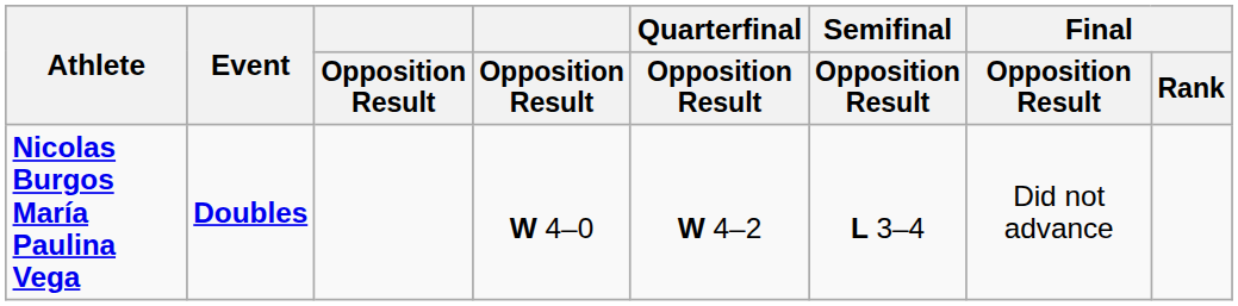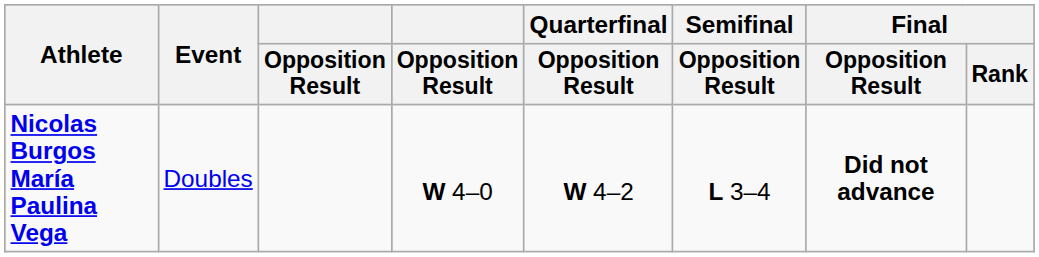Nicolas Burgos María Paulina Vega | Event: bold -> normal
Nicolas Burgos María Paulina Vega | Final / Opposition Result: normal -> bold
